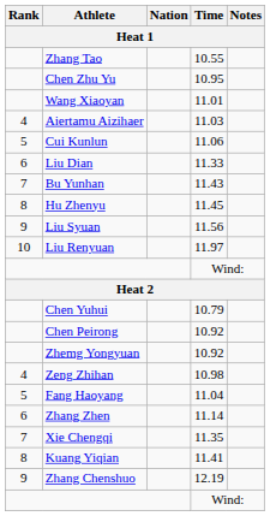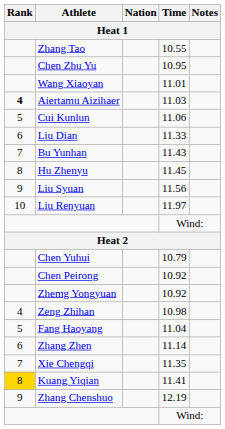Aiertamu Aizihaer | Rank: normal -> bold
Kuang Yiqian | Rank: no background -> gold background
